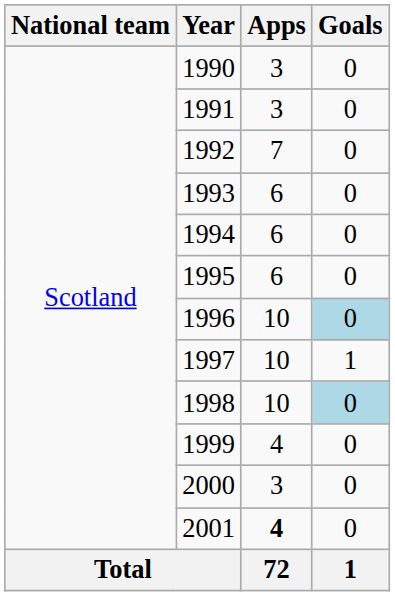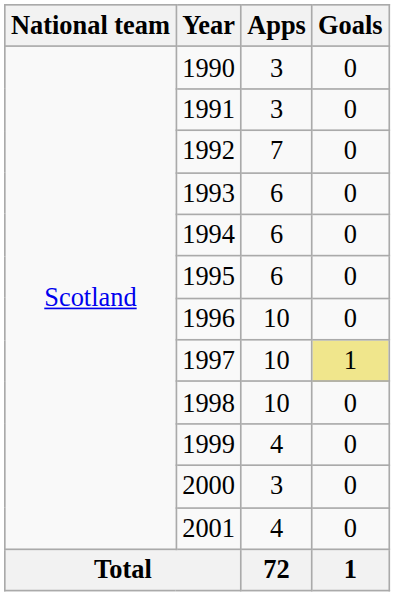1996 | Goals: lightblue background -> no background
1997 | Goals: no background -> khaki background
1998 | Goals: lightblue background -> no background
2001 | Apps: bold -> normal
